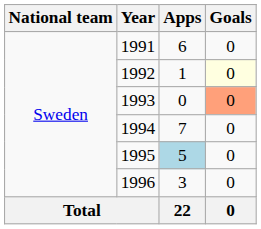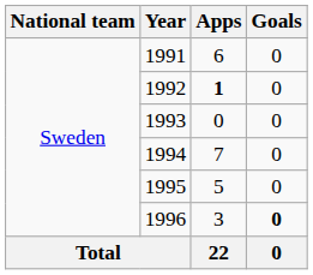1992 | Apps: normal -> bold
1992 | Goals: lightyellow background -> no background
1993 | Goals: lightsalmon background -> no background
1995 | Apps: lightblue background -> no background
1996 | Goals: normal -> bold
